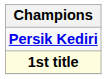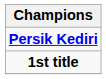row 3 | column 1: lightyellow background -> no background
